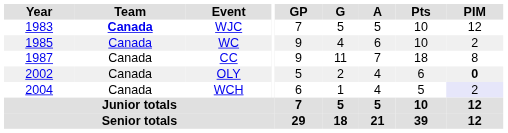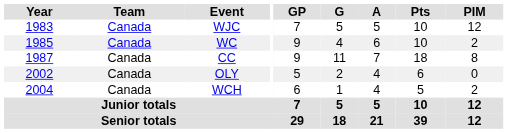WJC | Team: bold -> normal
OLY | PIM: bold -> normal
WCH | PIM: lavender background -> no background
